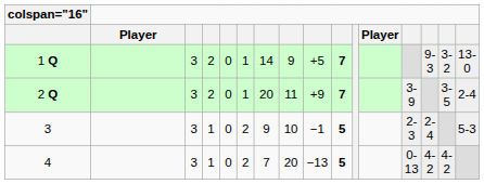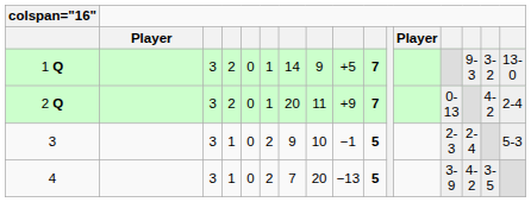2 Q | column 13: 3-9 -> 0-13
2 Q | column 15: 3-5 -> 4-2
4 | column 13: 0-13 -> 3-9
4 | column 15: 4-2 -> 3-5
